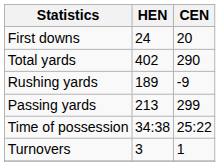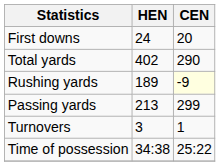Rushing yards | CEN: no background -> lightyellow background
rows swapped: Turnovers <-> Time of possession
